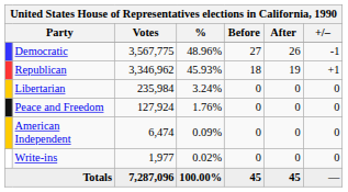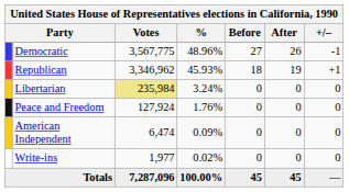Libertarian | Votes: no background -> khaki background
